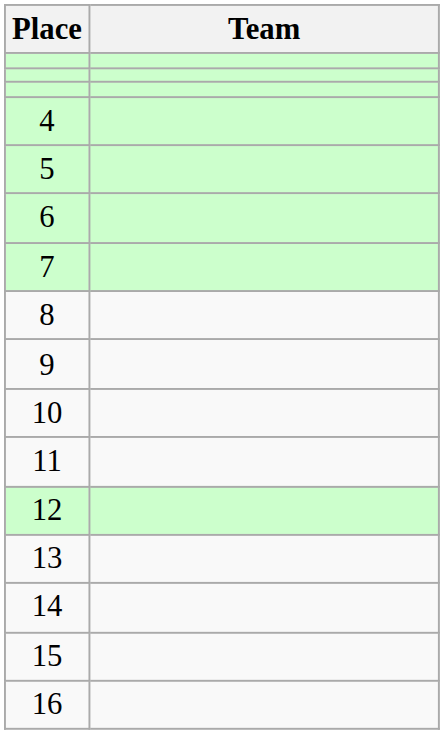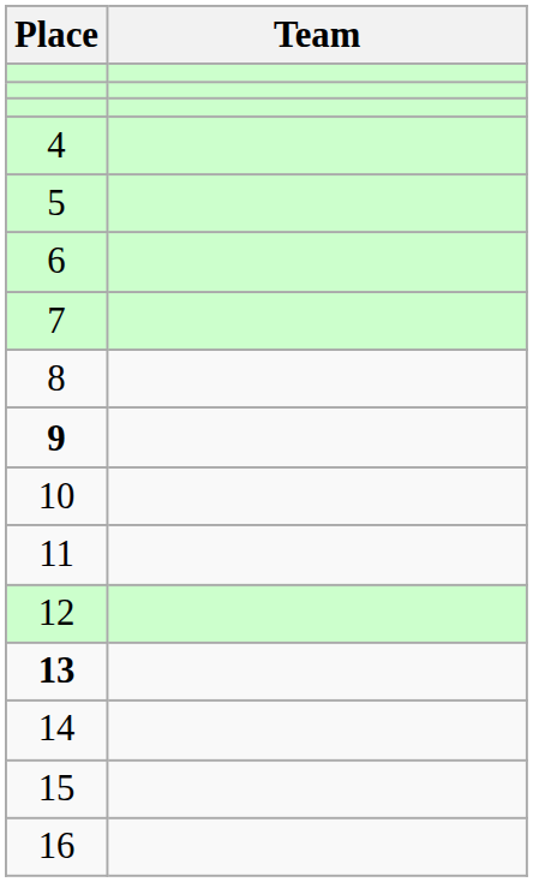row 10 | Place: normal -> bold
row 14 | Place: normal -> bold
